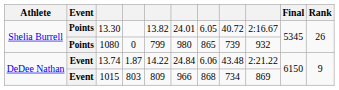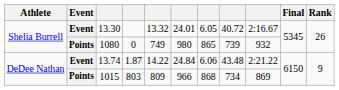13.30 | Event: Points -> Event
13.30 | column 5: 13.82 -> 13.32
1080 | column 5: 799 -> 749
1015 | Event: Event -> Points
